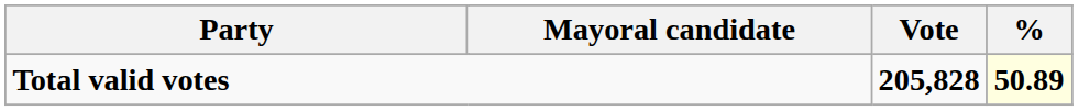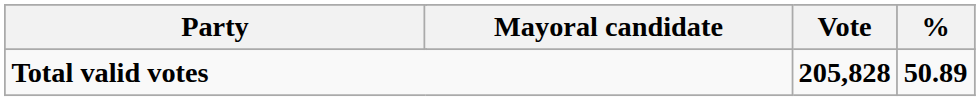row 2 | %: lightyellow background -> no background
